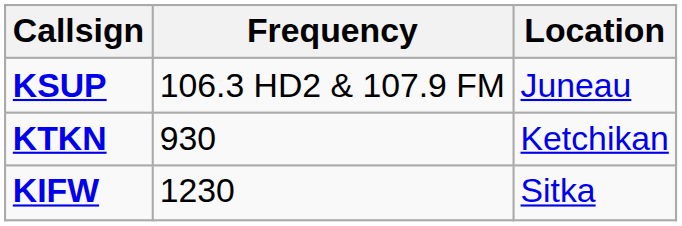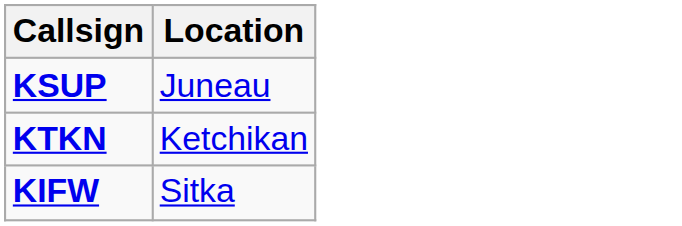- column: Frequency | 106.3 HD2 & 107.9 FM | 930 | 1230
